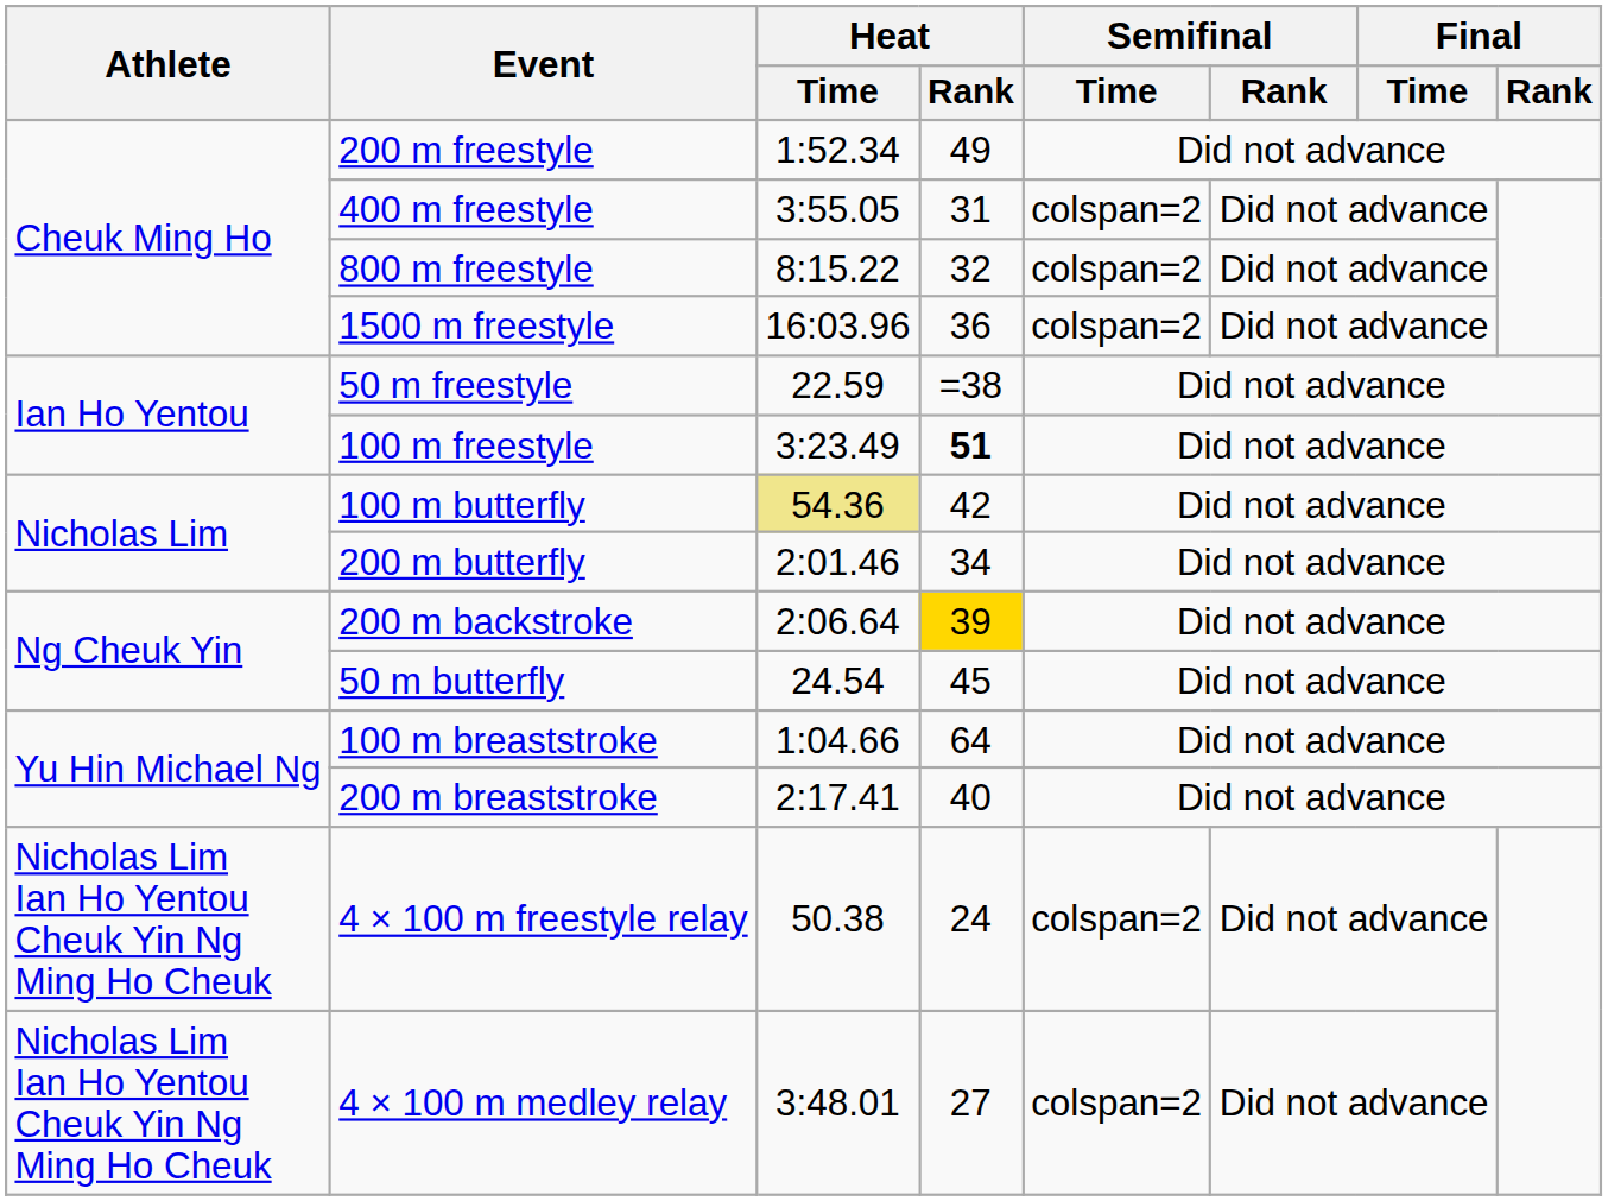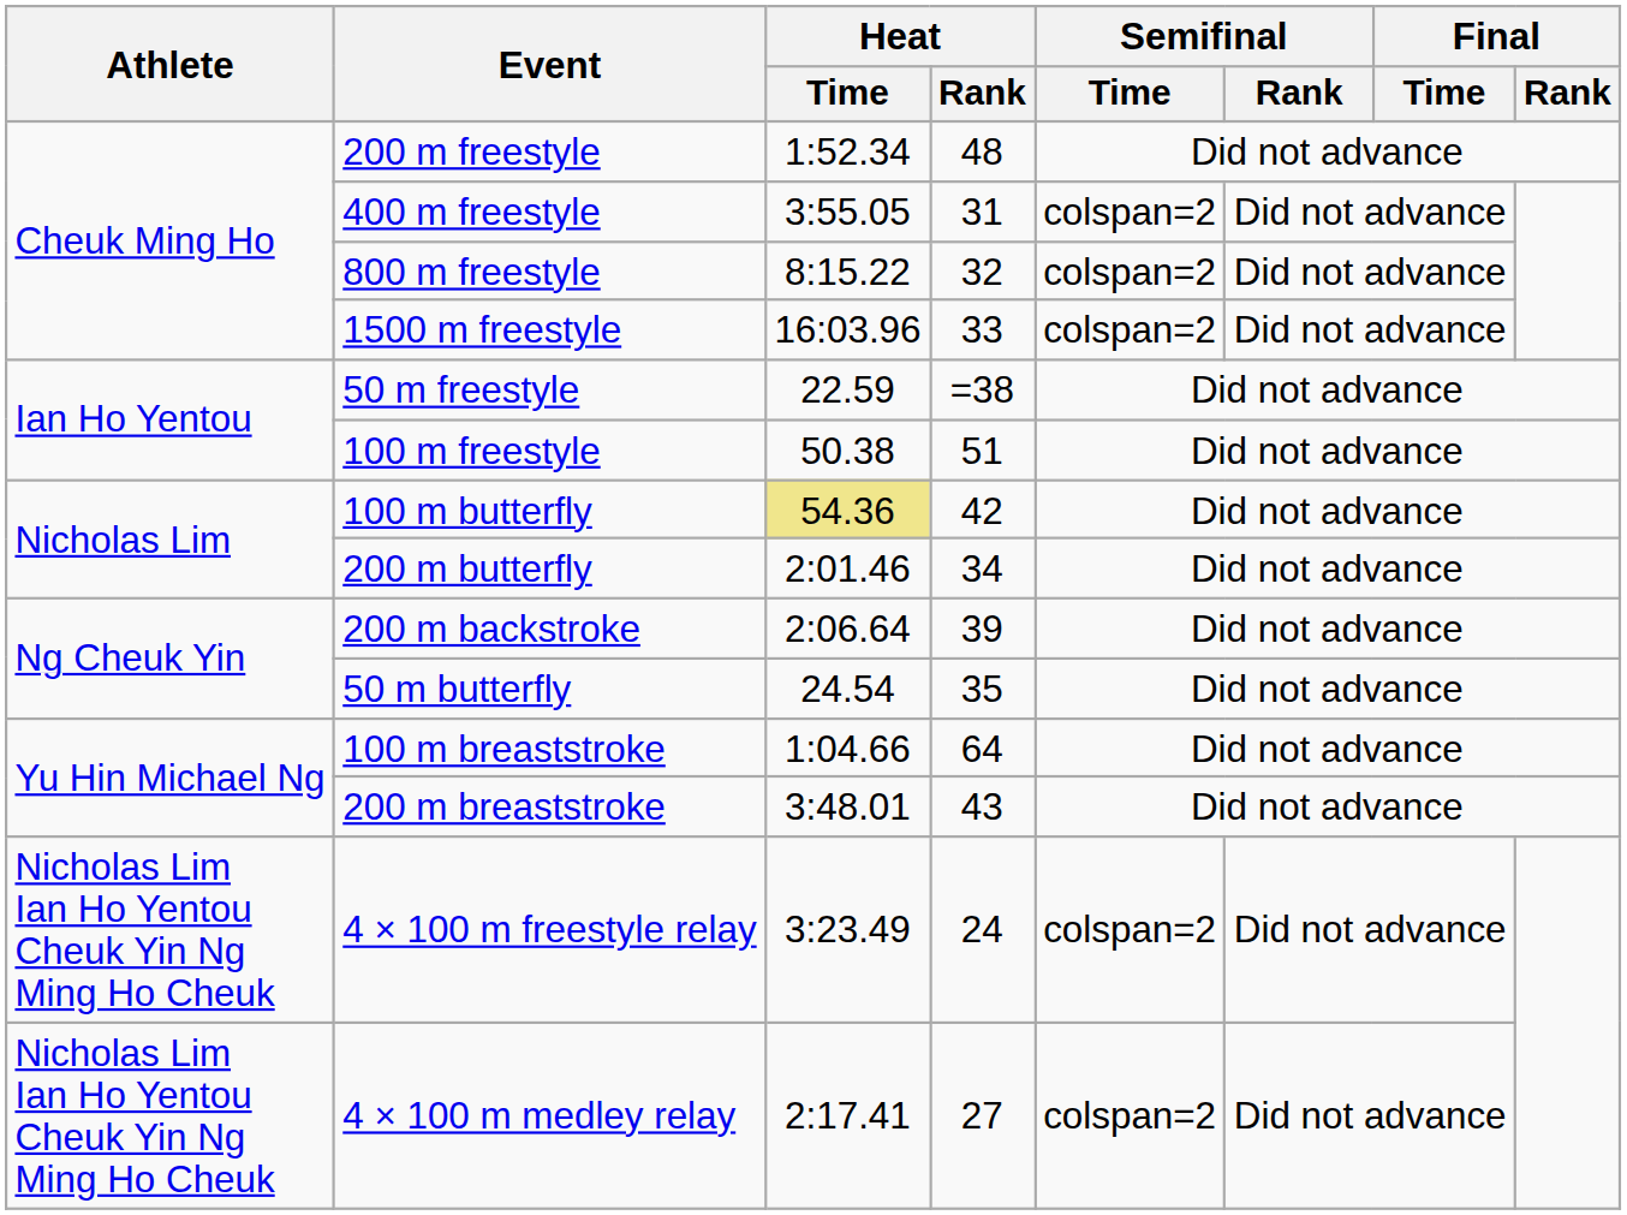200 m freestyle | Heat / Rank: 49 -> 48
1500 m freestyle | Heat / Rank: 36 -> 33
100 m freestyle | Heat / Time: 3:23.49 -> 50.38
100 m freestyle | Heat / Rank: bold -> normal
200 m backstroke | Heat / Rank: gold background -> no background
50 m butterfly | Heat / Rank: 45 -> 35
200 m breaststroke | Heat / Time: 2:17.41 -> 3:48.01
200 m breaststroke | Heat / Rank: 40 -> 43
4 × 100 m freestyle relay | Heat / Time: 50.38 -> 3:23.49
4 × 100 m medley relay | Heat / Time: 3:48.01 -> 2:17.41
